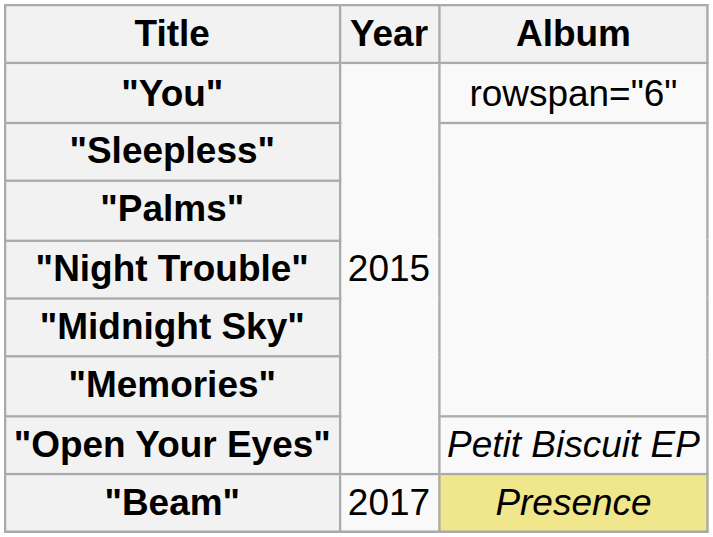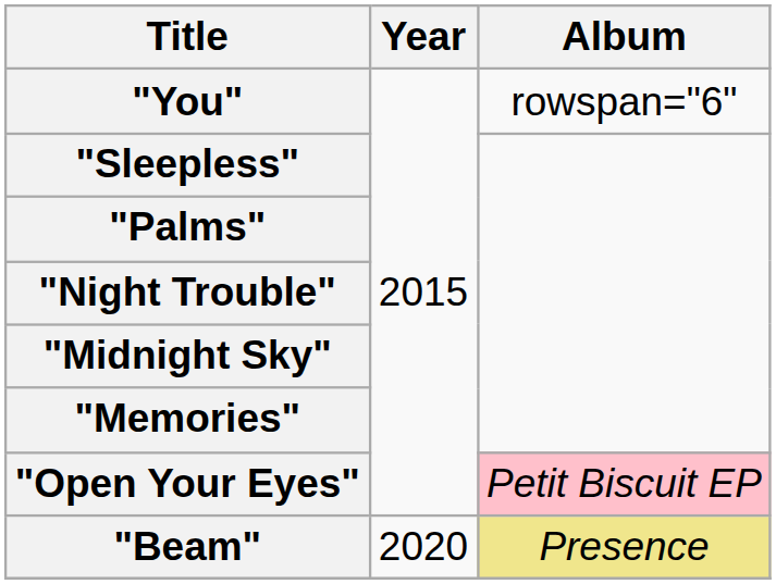"Open Your Eyes" | Album: no background -> pink background
"Beam" | Year: 2017 -> 2020
